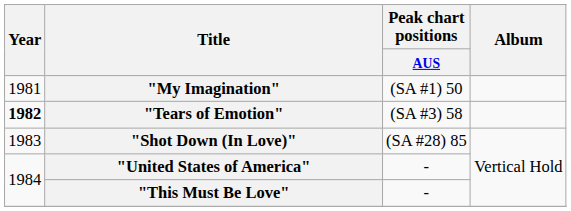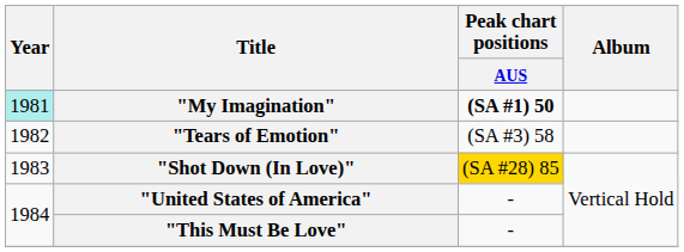"My Imagination" | Year: no background -> paleturquoise background
"My Imagination" | Peak chart positions / AUS: normal -> bold
"Tears of Emotion" | Year: bold -> normal
"Shot Down (In Love)" | Peak chart positions / AUS: no background -> gold background
